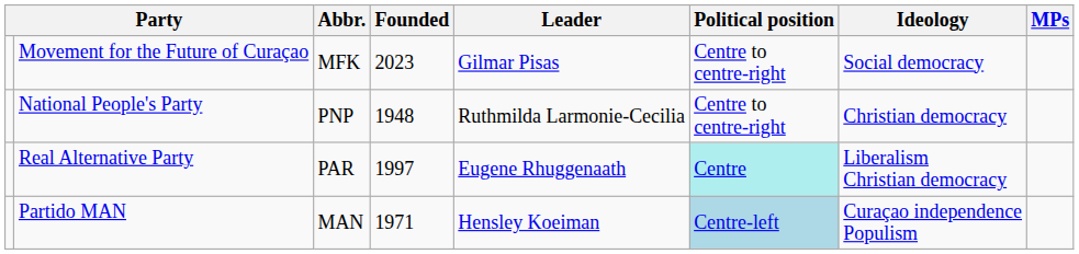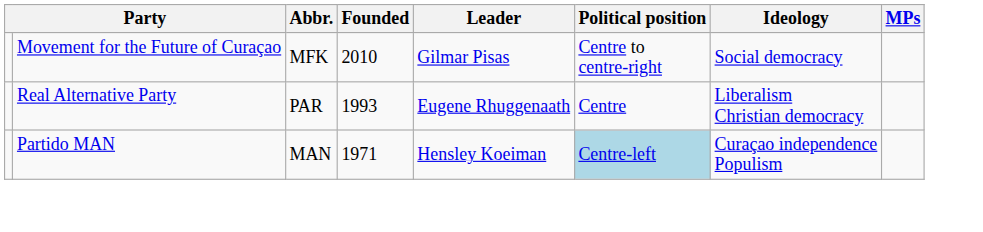Movement for the Future of Curaçao | Founded: 2023 -> 2010
- row: National People's Party | PNP | 1948 | Ruthmilda Larmonie-Cecilia | Centre to centre-right | Christian democracy
Real Alternative Party | Founded: 1997 -> 1993
Real Alternative Party | Political position: paleturquoise background -> no background
